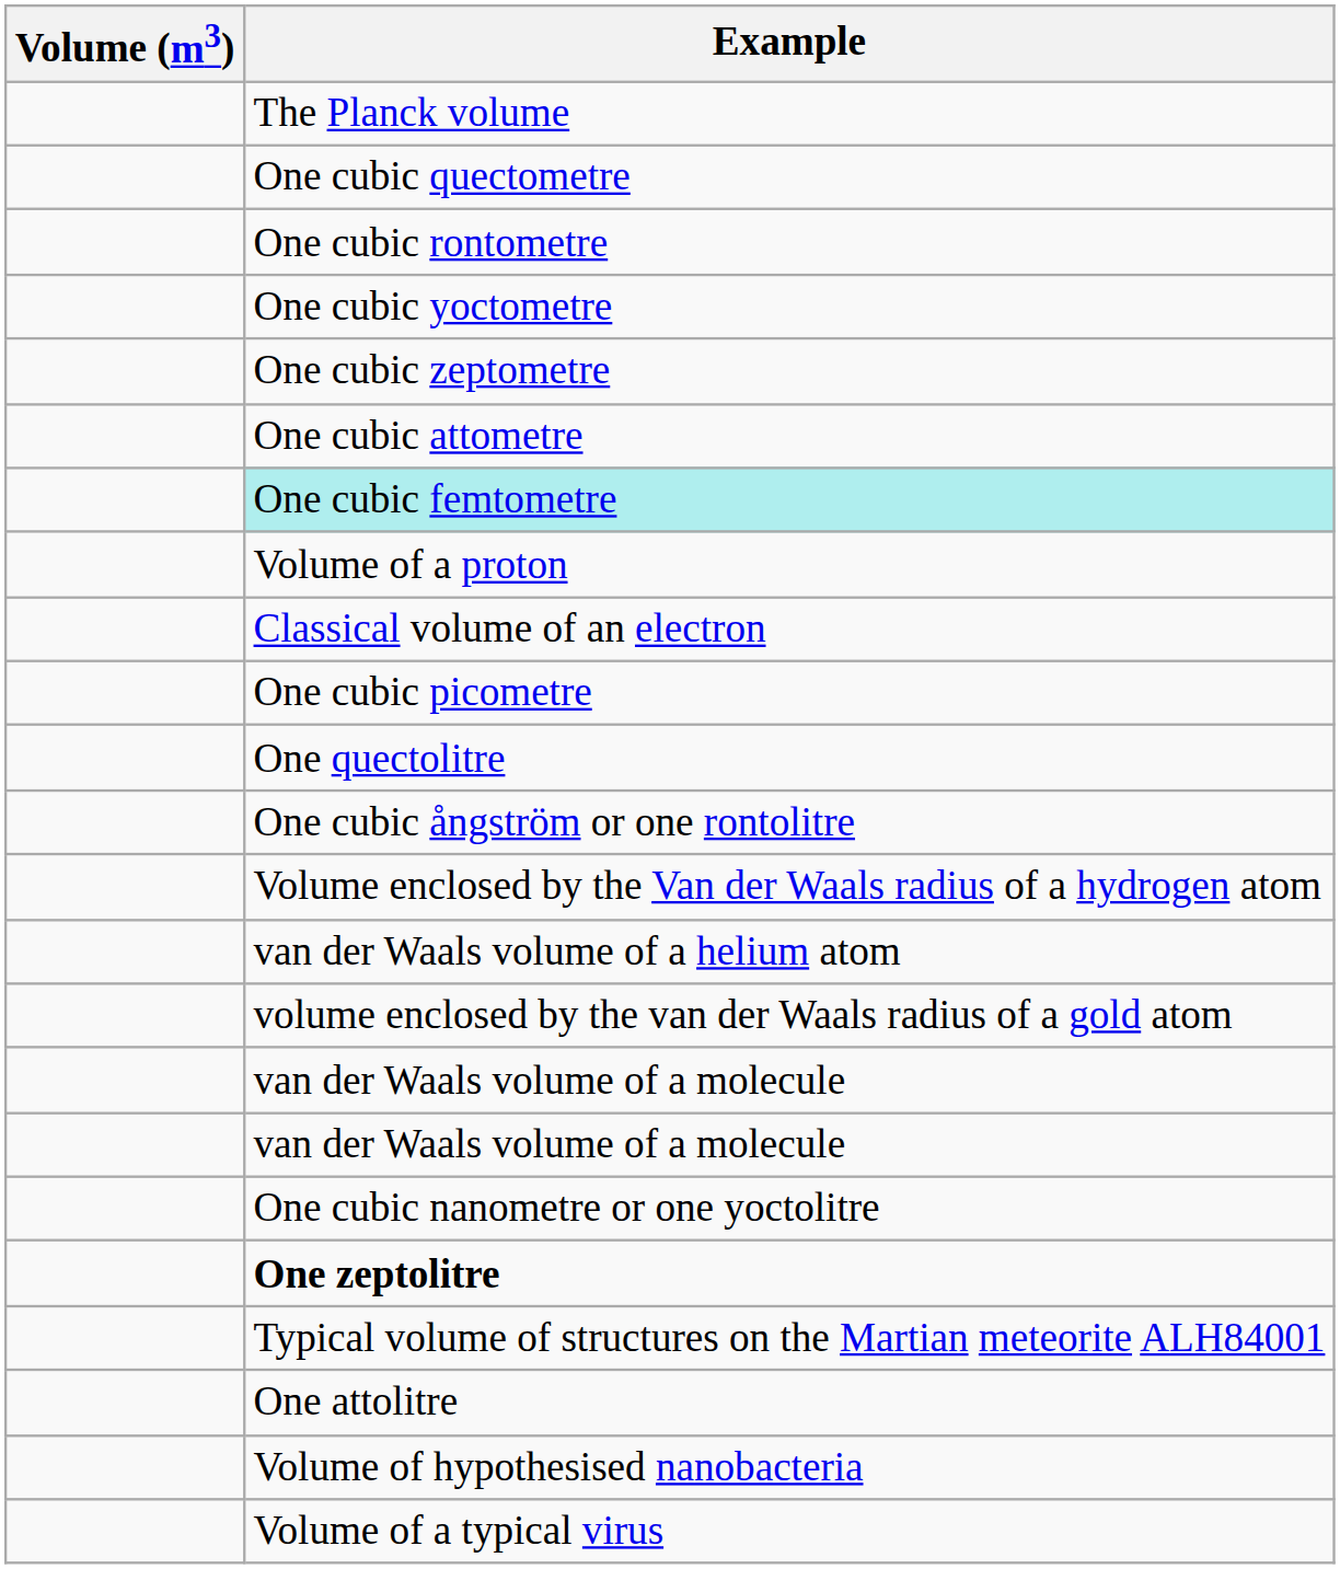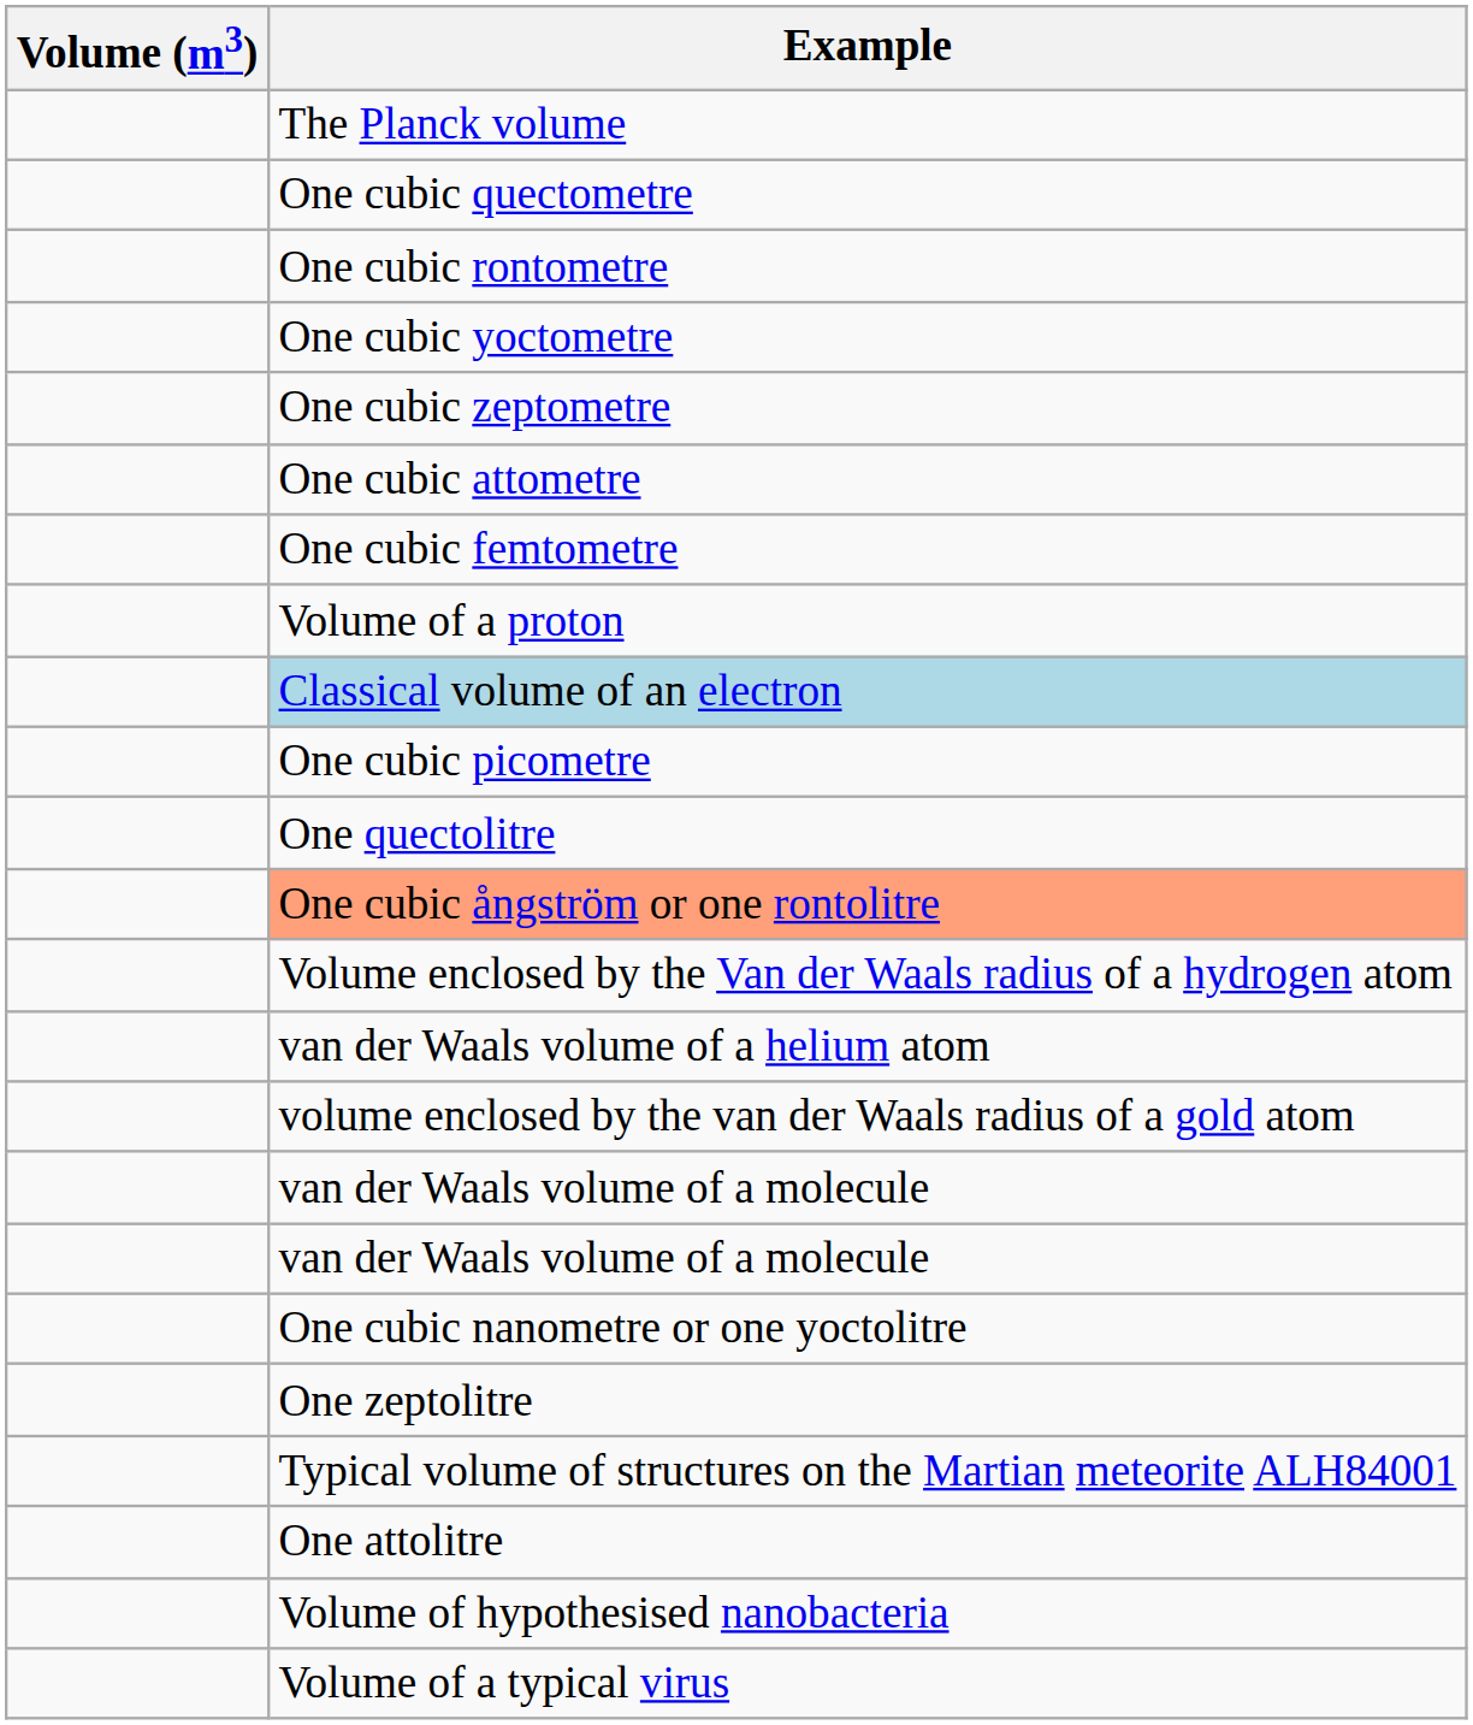row 8 | Example: paleturquoise background -> no background
row 10 | Example: no background -> lightblue background
row 13 | Example: no background -> lightsalmon background
row 20 | Example: bold -> normal
